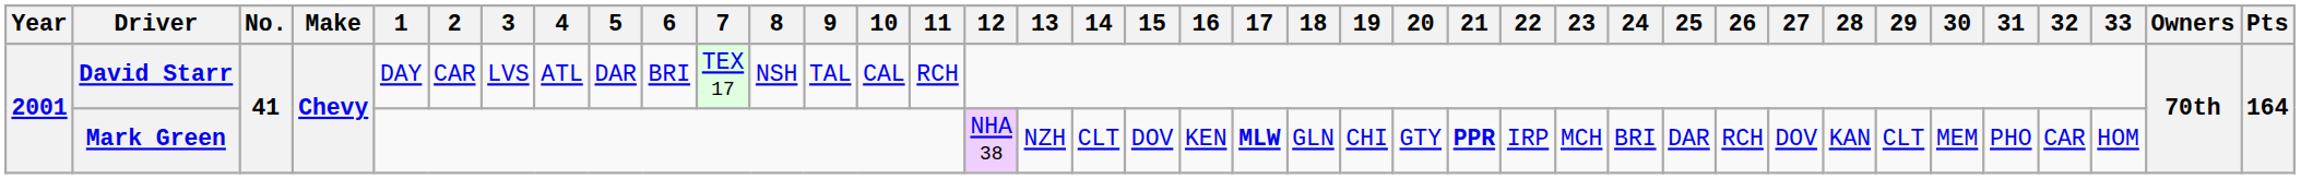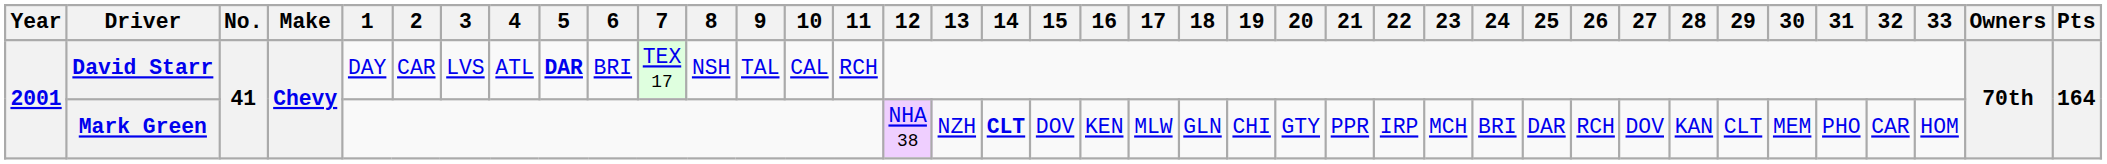David Starr | 5: normal -> bold
Mark Green | 14: normal -> bold
Mark Green | 17: bold -> normal
Mark Green | 21: bold -> normal
